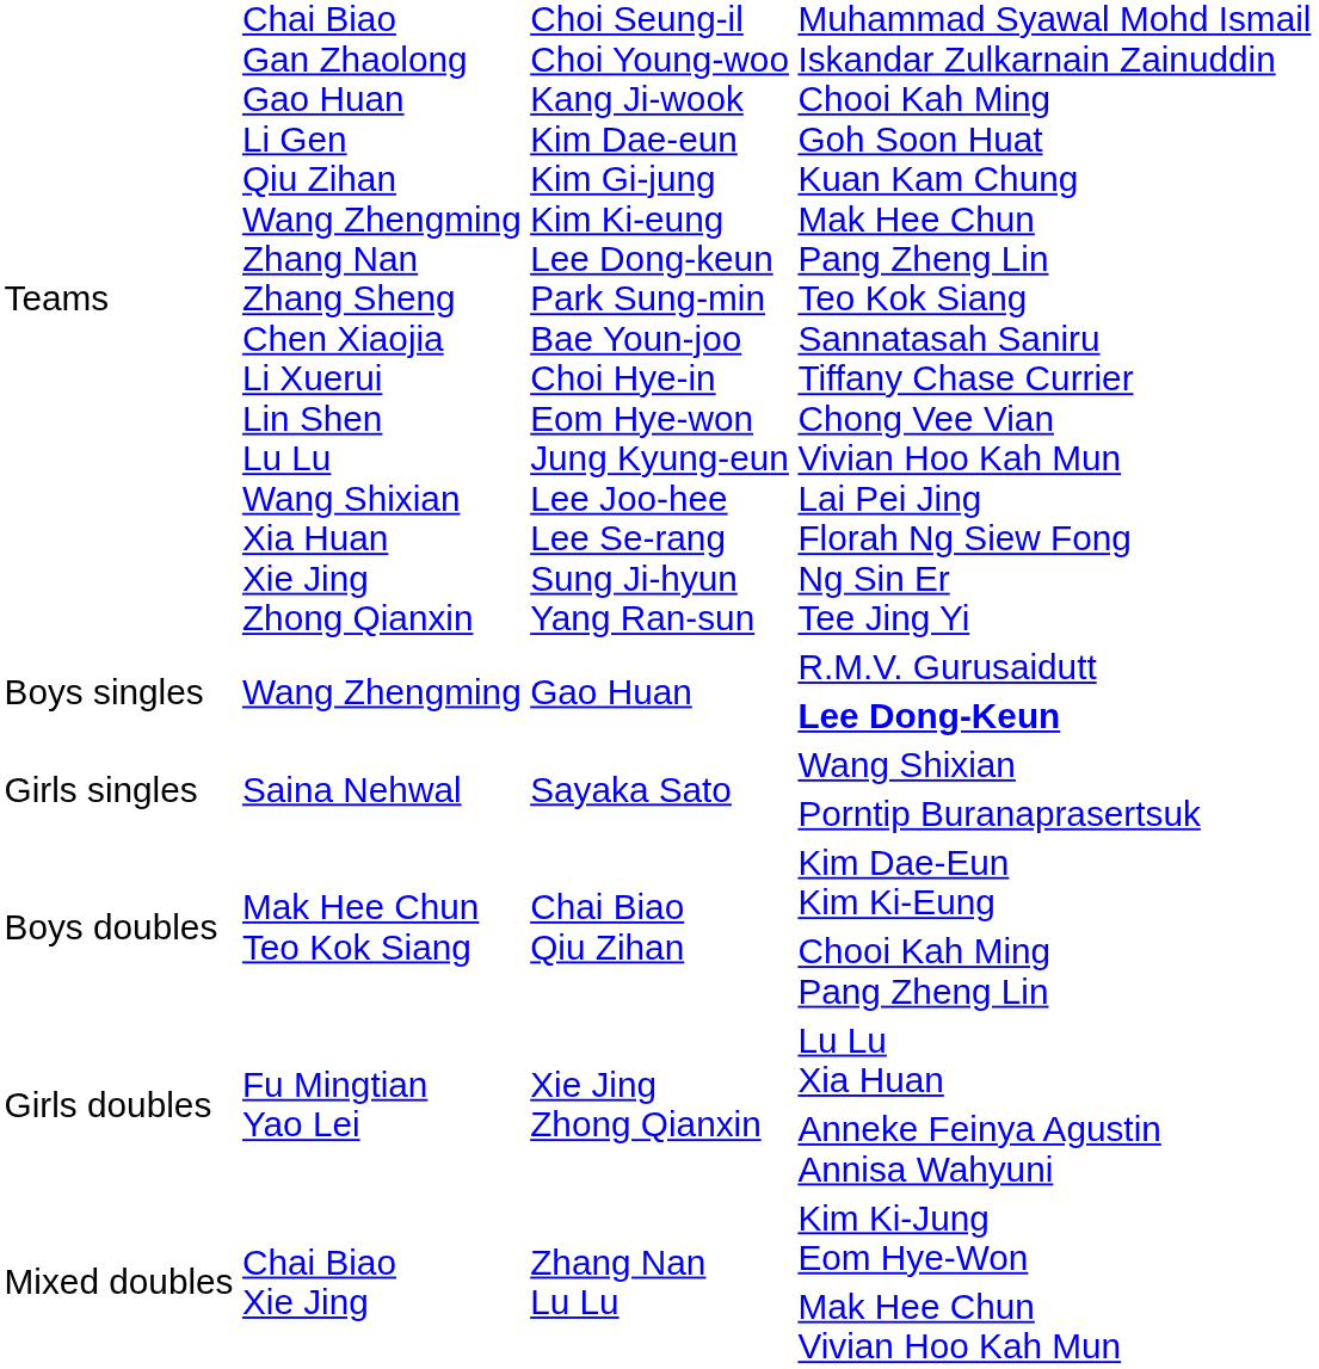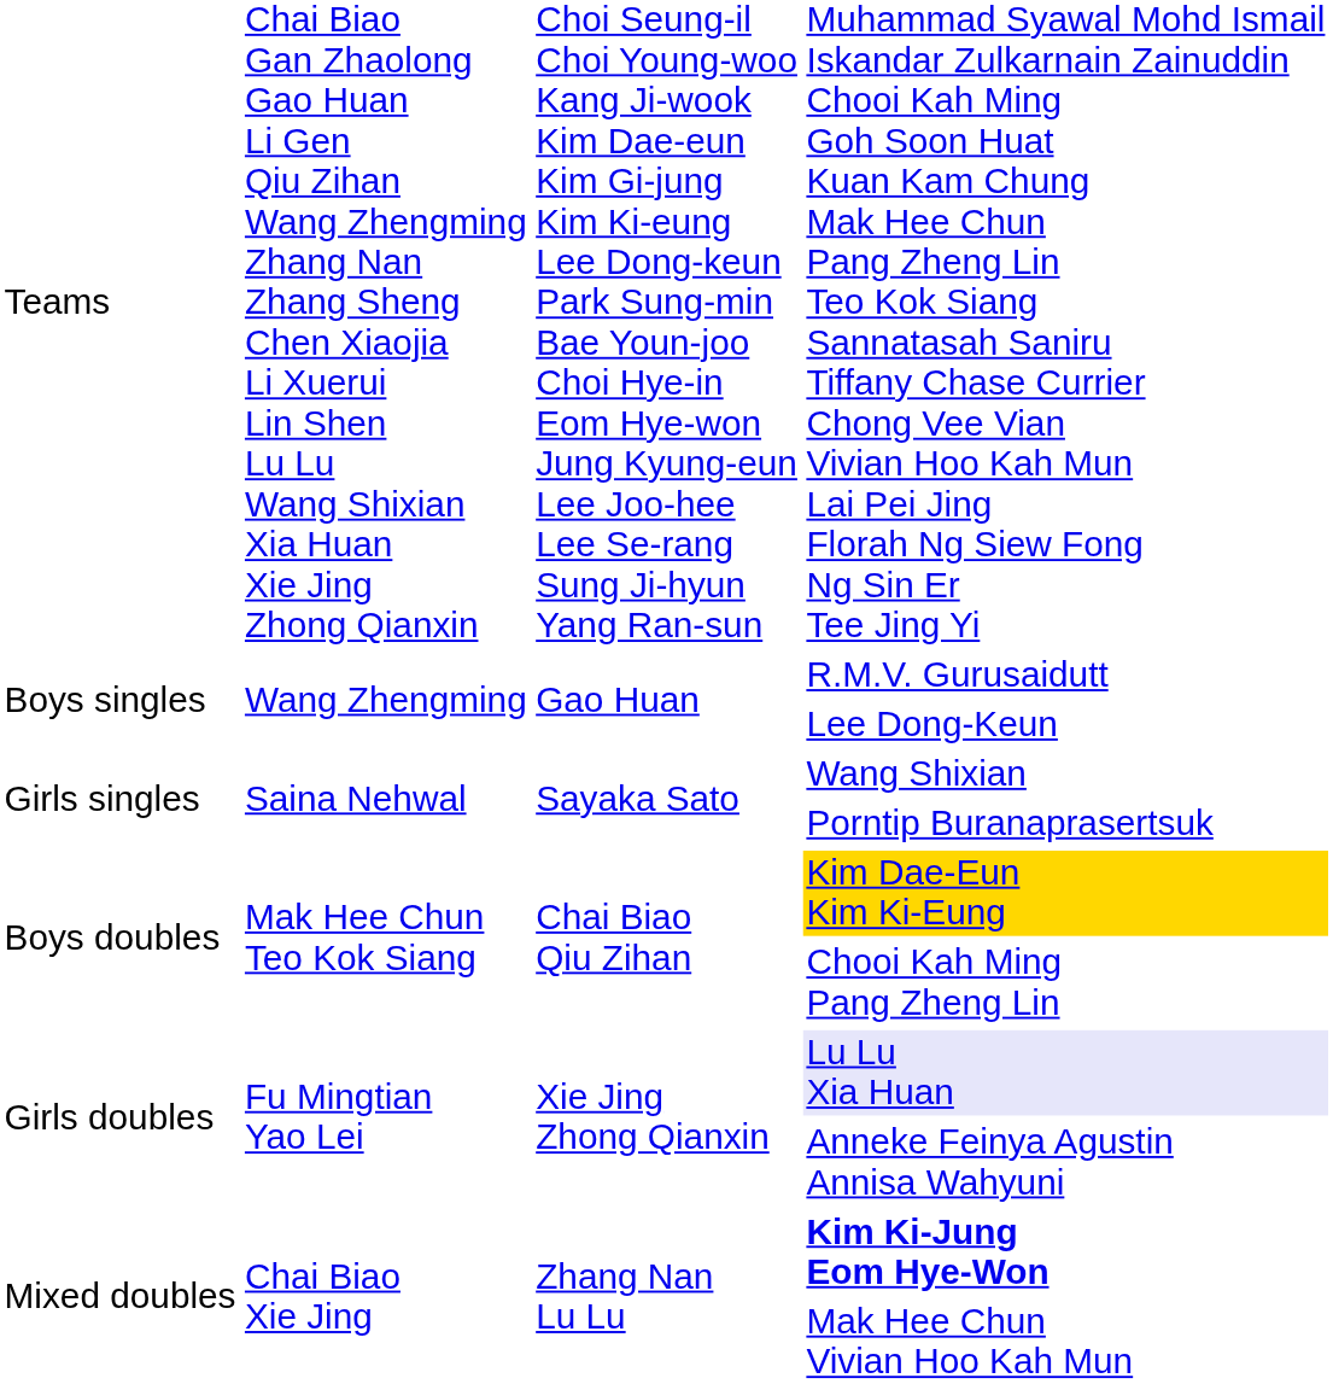Lee Dong-Keun | column 4: bold -> normal
Kim Dae-Eun Kim Ki-Eung | column 4: no background -> gold background
Lu Lu Xia Huan | column 4: no background -> lavender background
Kim Ki-Jung Eom Hye-Won | column 4: normal -> bold
